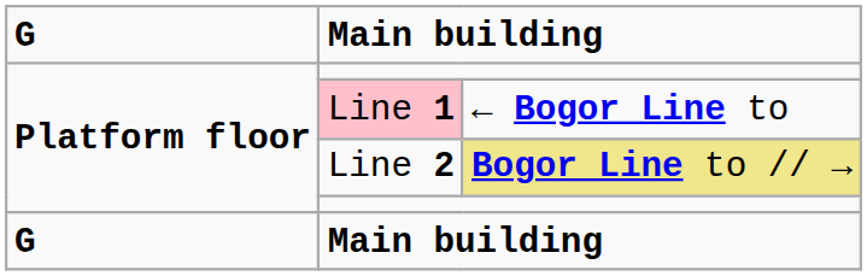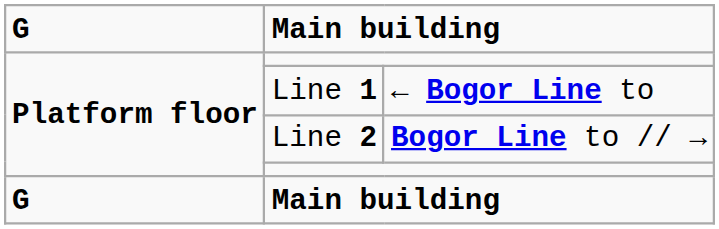Line 1 | column 2: pink background -> no background
Line 2 | column 3: khaki background -> no background
